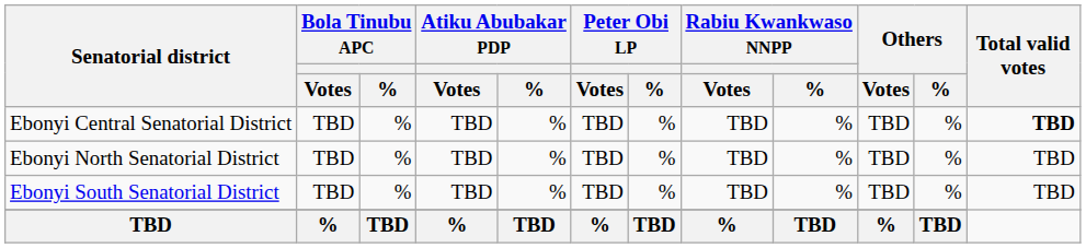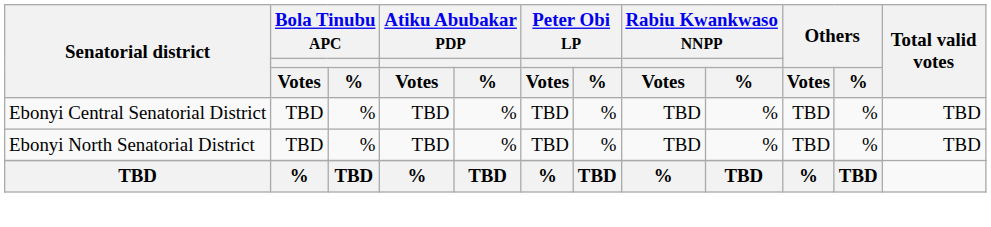Ebonyi Central Senatorial District | Total valid votes: bold -> normal
- row: Ebonyi South Senatorial District | TBD | % | TBD | % | TBD | % | TBD | % | TBD | % | TBD
